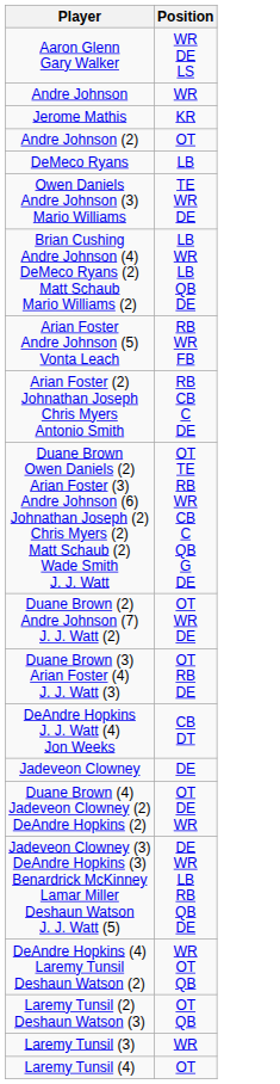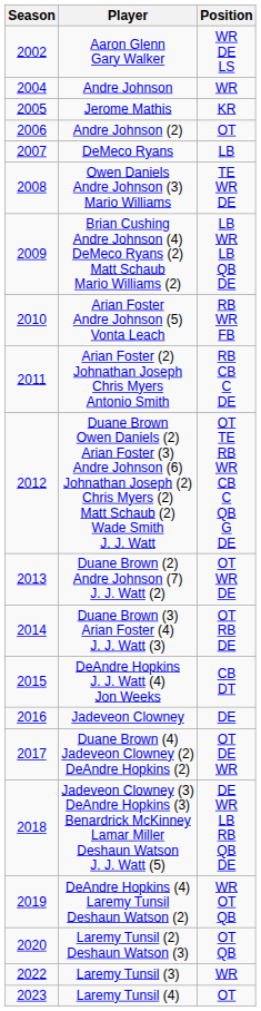+ column: Season | 2002 | 2004 | 2005 | 2006 | 2007 | 2008 | 2009 | 2010 | 2011 | 2012 | 2013 | 2014 | 2015 | 2016 | 2017 | 2018 | 2019 | 2020 | 2022 | 2023
